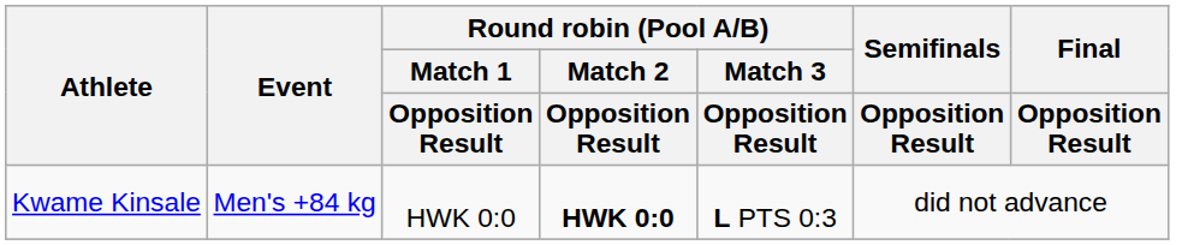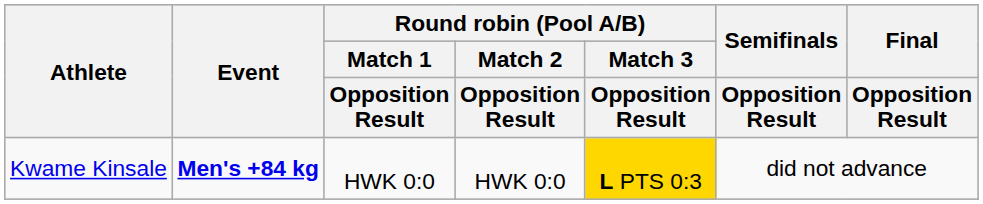Kwame Kinsale | Event: normal -> bold
Kwame Kinsale | Round robin (Pool A/B) / Match 2 / Opposition Result: bold -> normal
Kwame Kinsale | Round robin (Pool A/B) / Match 3 / Opposition Result: no background -> gold background
